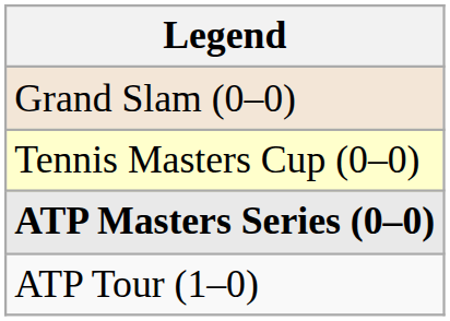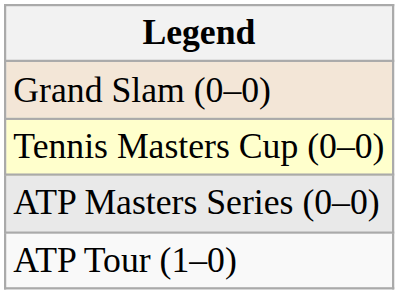row 4 | column 1: bold -> normal
